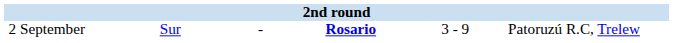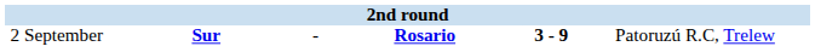2 September | column 2: normal -> bold
2 September | column 5: normal -> bold
